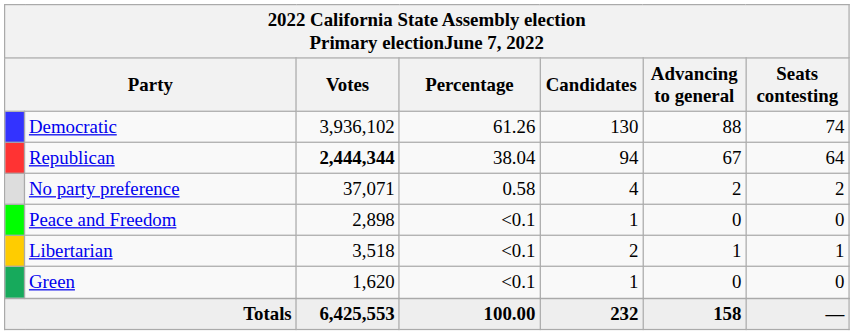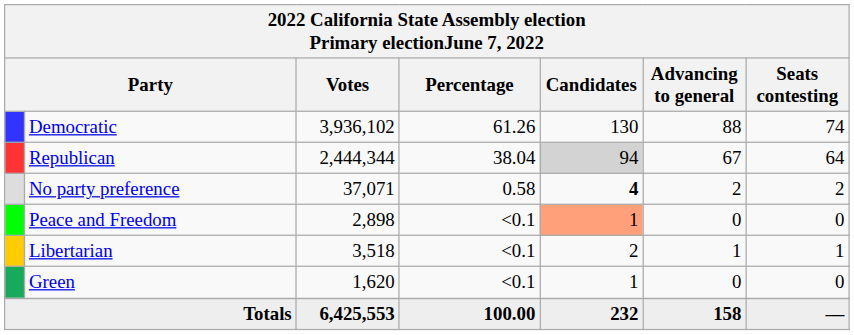Republican | Votes: bold -> normal
Republican | Candidates: no background -> lightgrey background
No party preference | Candidates: normal -> bold
Peace and Freedom | Candidates: no background -> lightsalmon background
